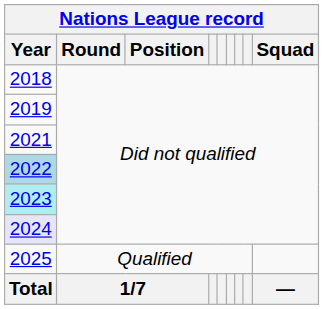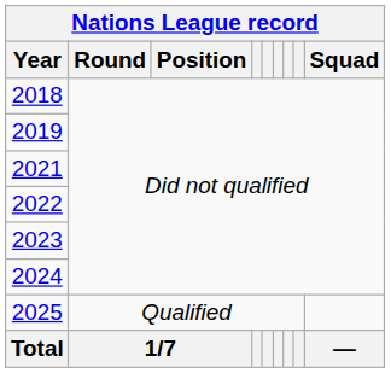2022 | Year: lightblue background -> no background
2023 | Year: paleturquoise background -> no background
2024 | Year: lavender background -> no background
